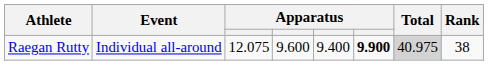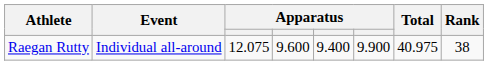row 3 | column 6: bold -> normal
row 3 | Total: lightgrey background -> no background
